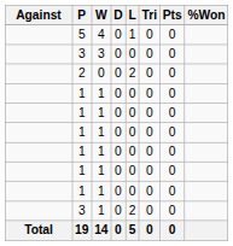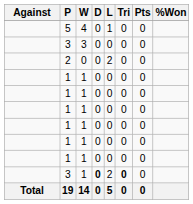3 / 1 | D: normal -> bold
3 / 1 | Tri: normal -> bold
